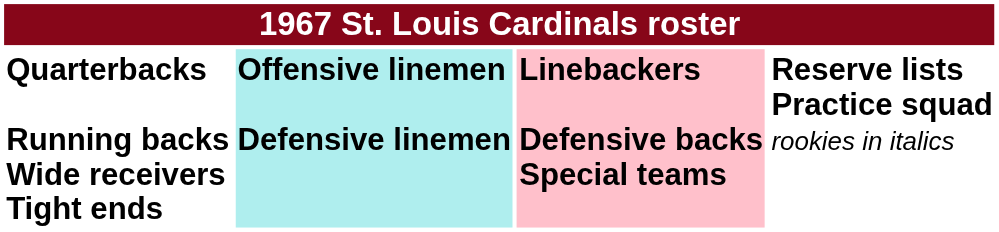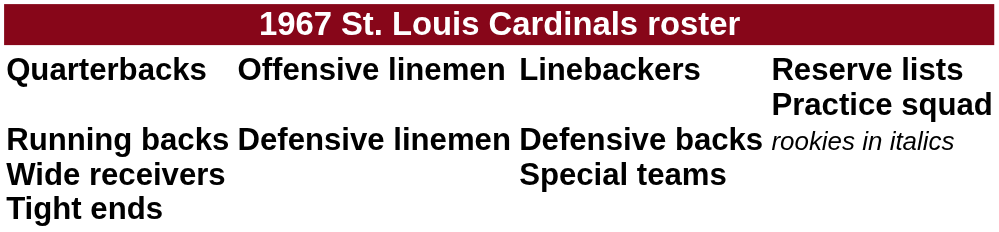Quarterbacks Running backs Wide receivers Tight ends | column 2: paleturquoise background -> no background
Quarterbacks Running backs Wide receivers Tight ends | column 3: pink background -> no background
